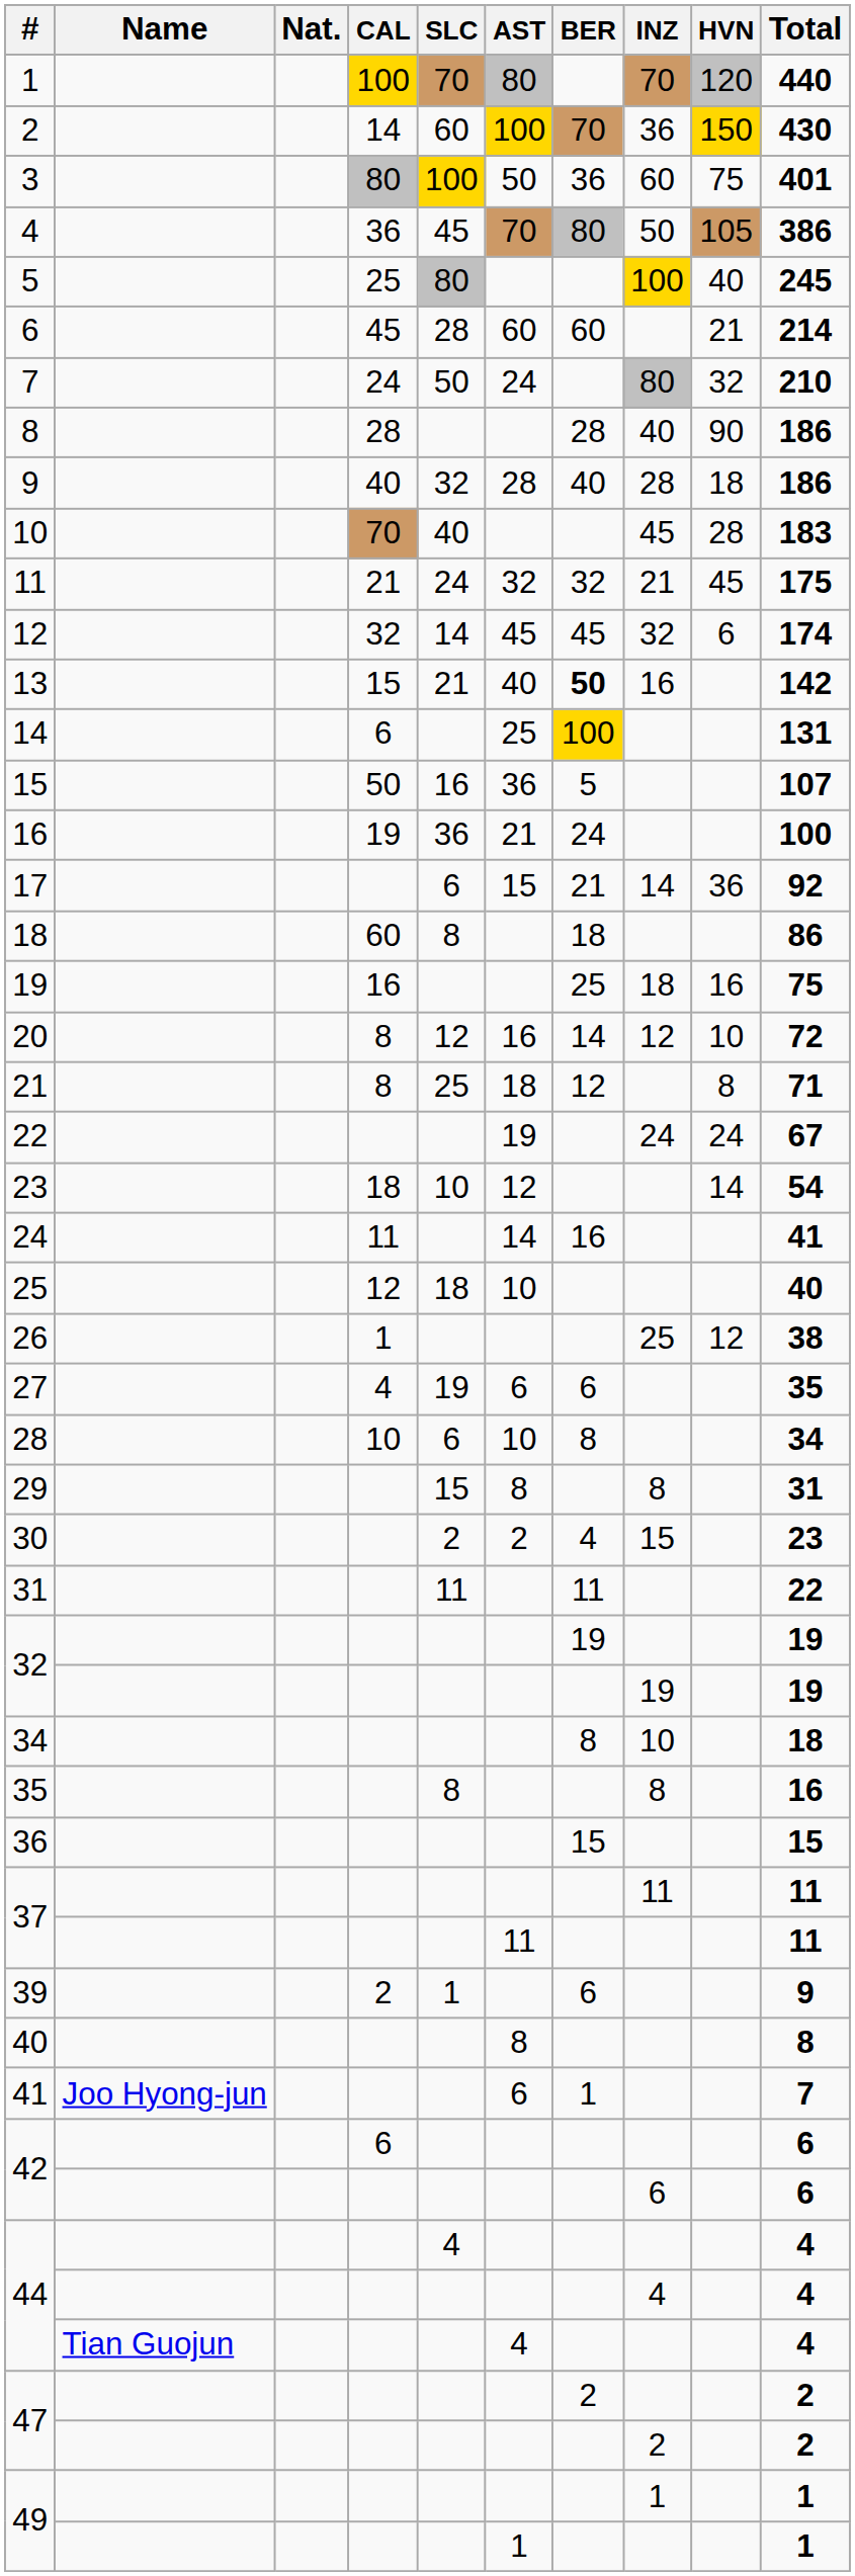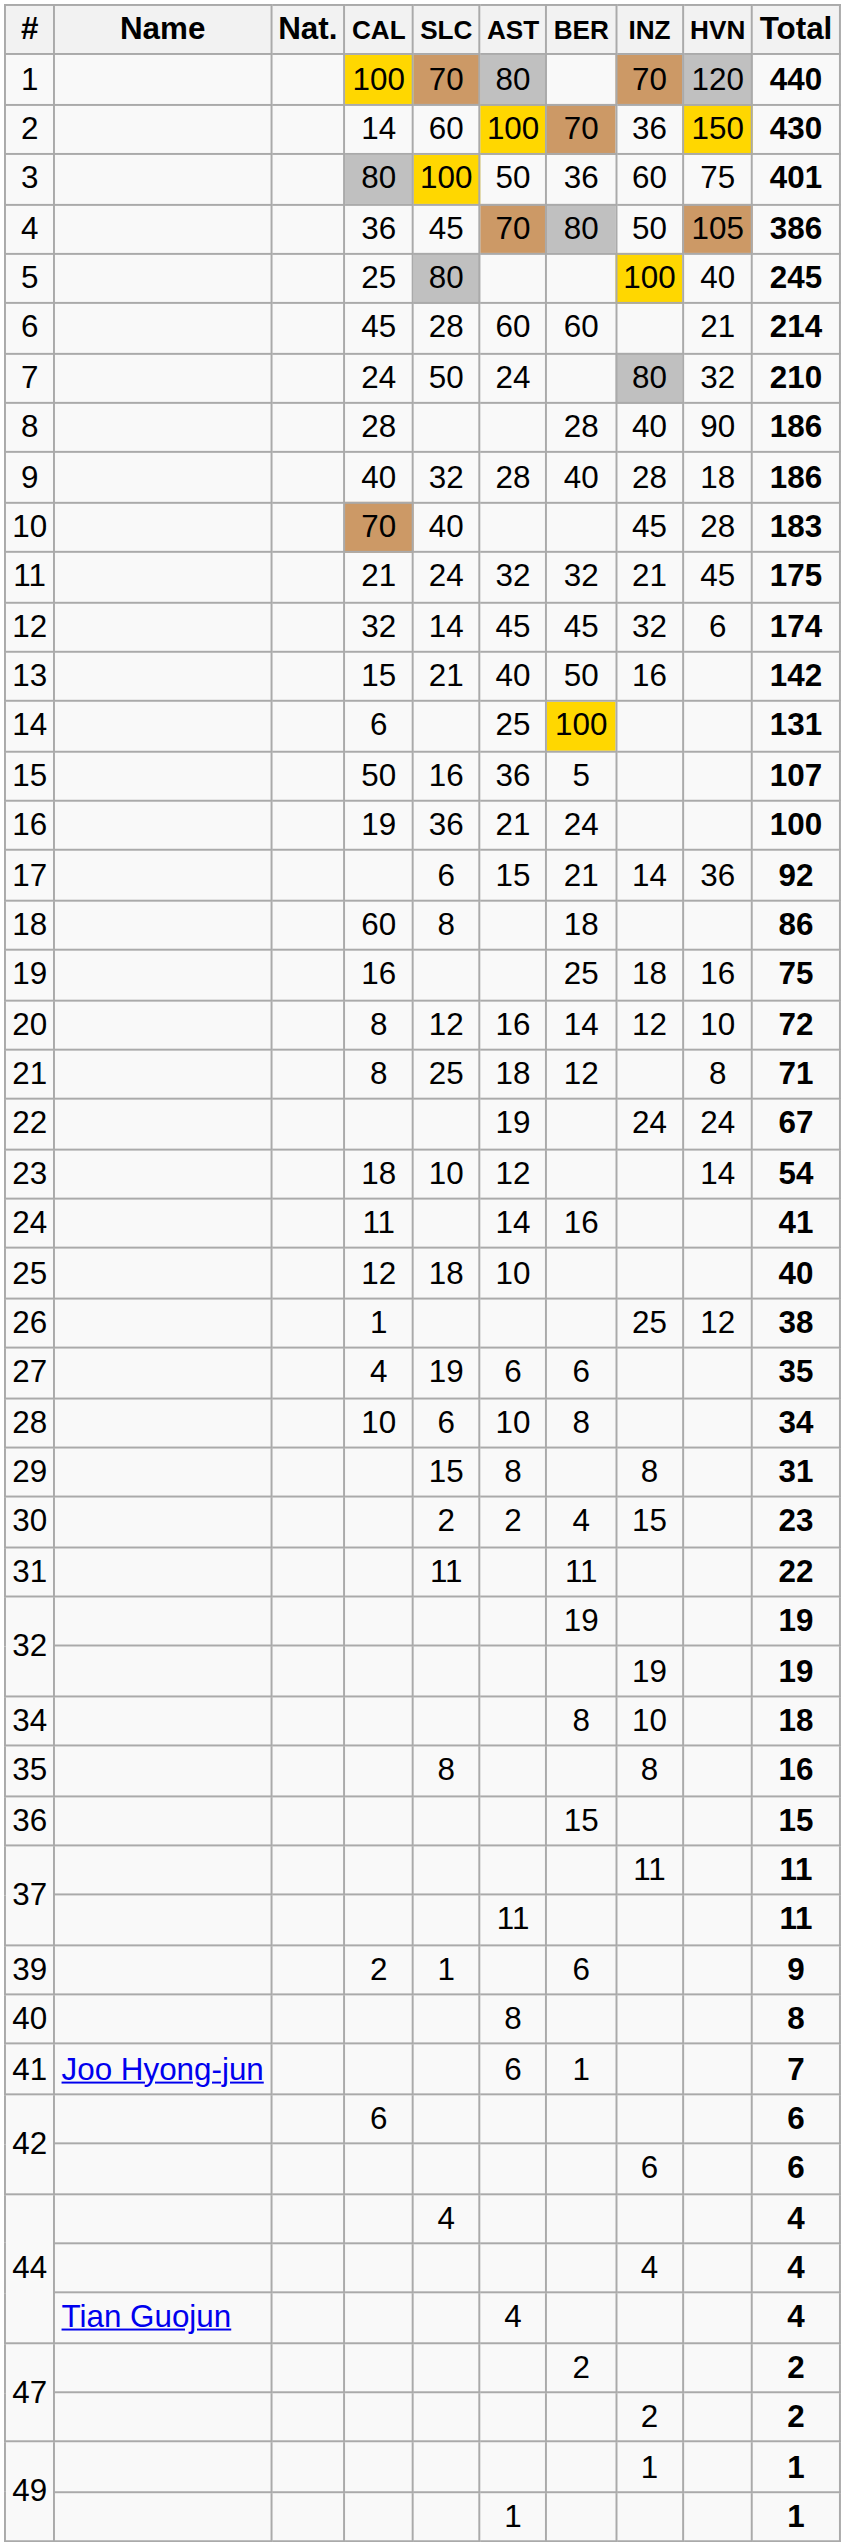13 | BER: bold -> normal
